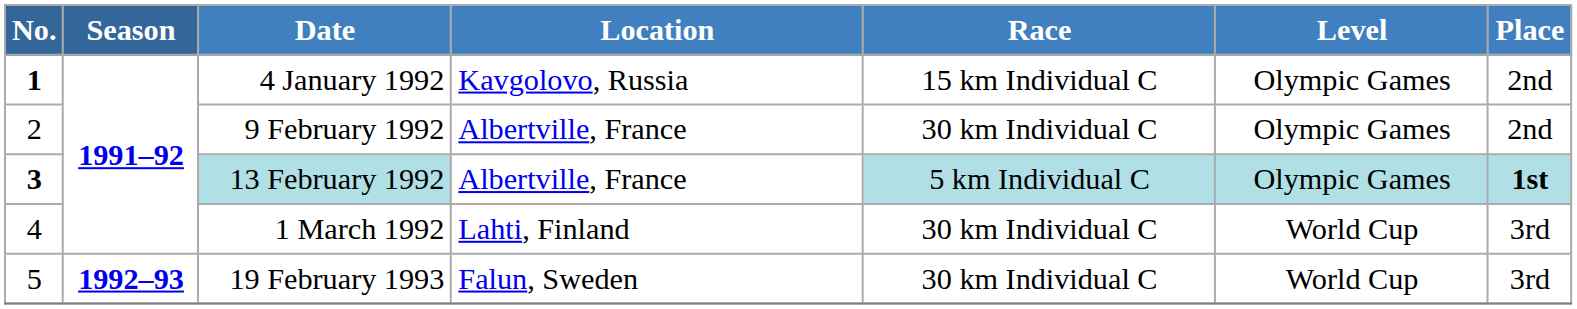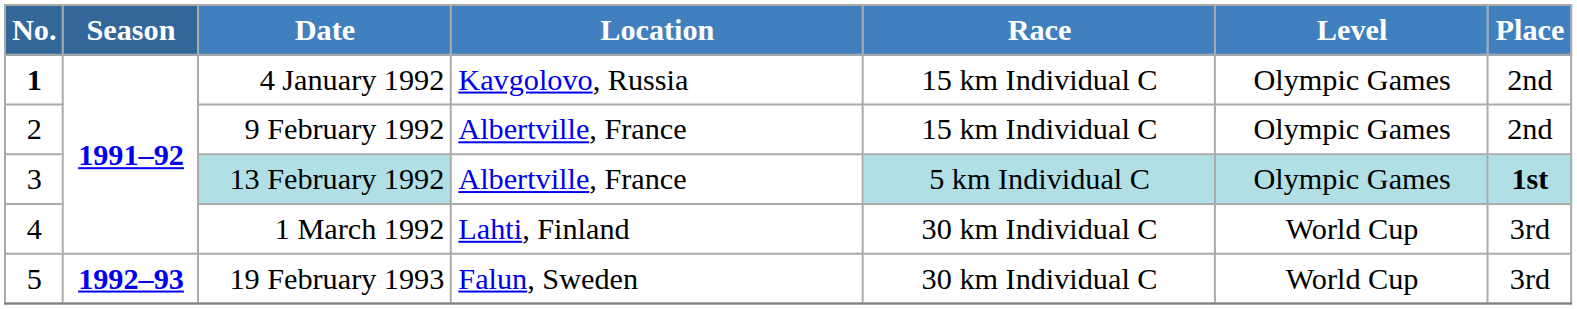9 February 1992 | Race: 30 km Individual C -> 15 km Individual C
13 February 1992 | No.: bold -> normal
